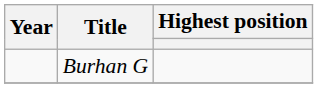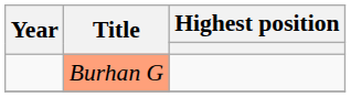Burhan G | Title: no background -> lightsalmon background
